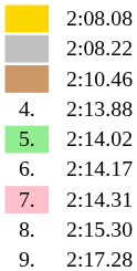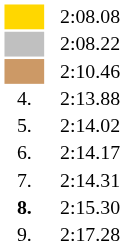2:14.02 | column 1: lightgreen background -> no background
2:14.31 | column 1: pink background -> no background
2:15.30 | column 1: normal -> bold
